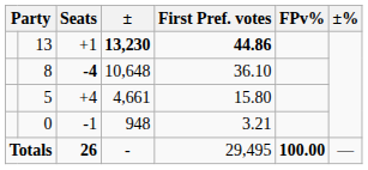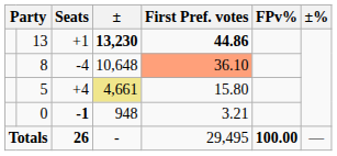8 | Seats: bold -> normal
8 | First Pref. votes: no background -> lightsalmon background
5 | ±: no background -> khaki background
0 | Seats: normal -> bold
